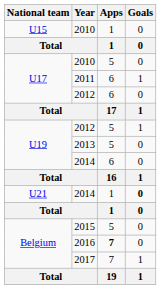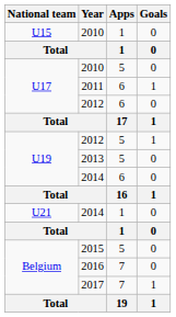U21 / 2014 | Goals: bold -> normal
2016 | Apps: bold -> normal
